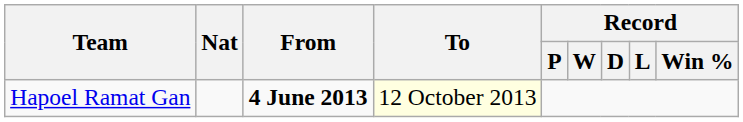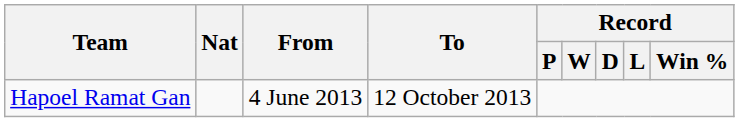Hapoel Ramat Gan | From: bold -> normal
Hapoel Ramat Gan | To: lightyellow background -> no background
